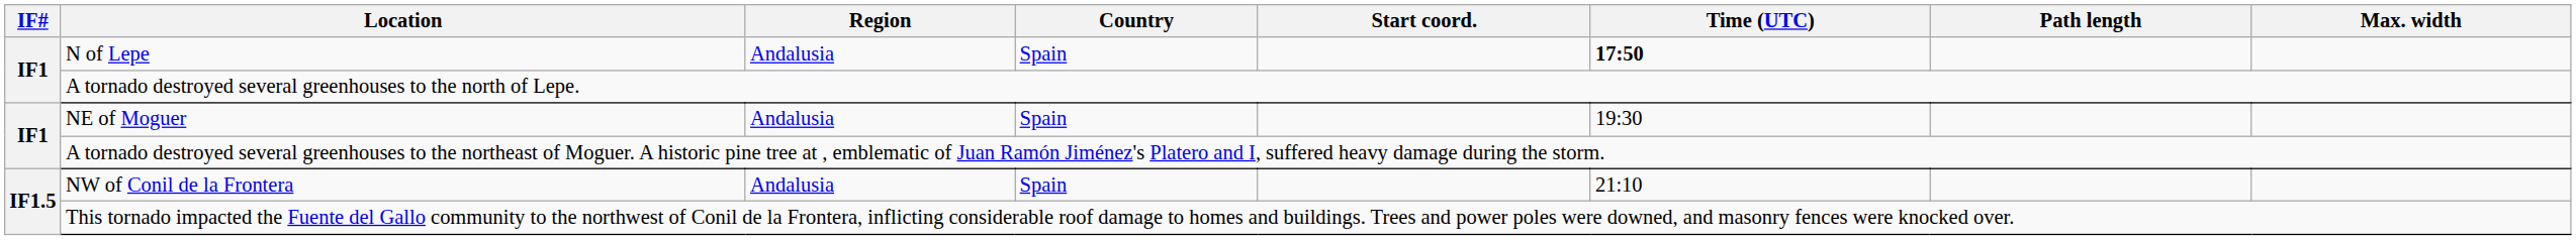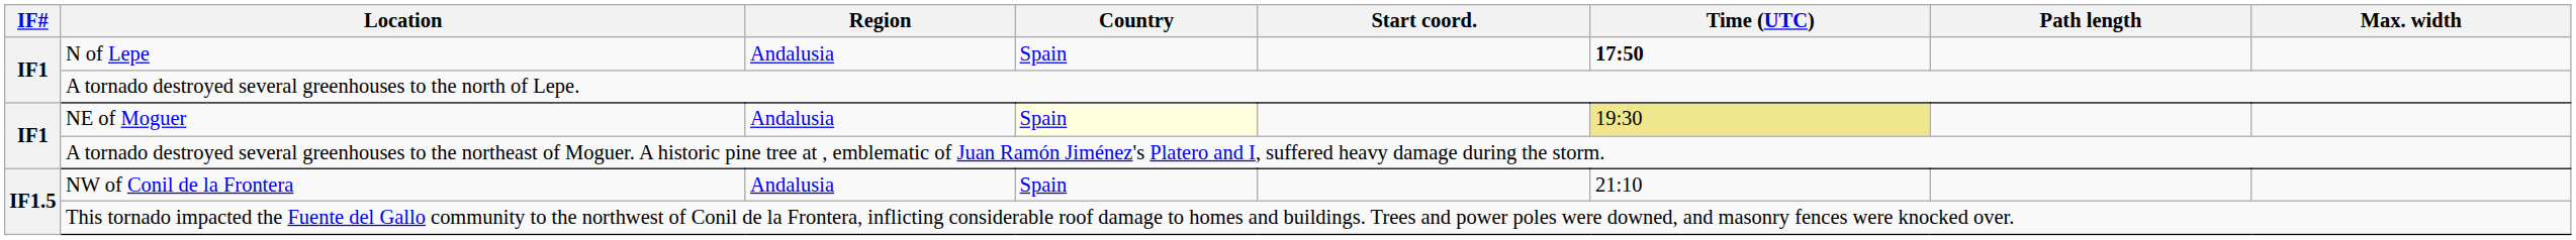NE of Moguer | Country: no background -> lightyellow background
NE of Moguer | Time (UTC): no background -> khaki background
